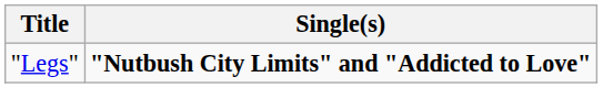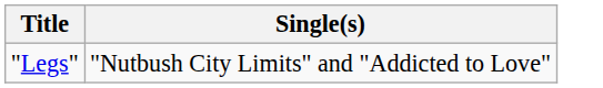"Legs" | Single(s): bold -> normal
